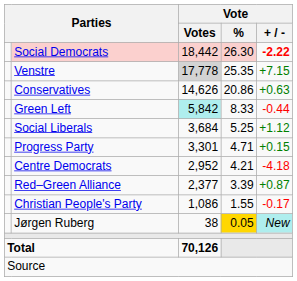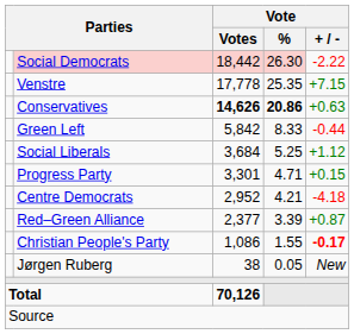Social Democrats | Vote / + / -: bold -> normal
Venstre | Vote / Votes: lightgrey background -> no background
Conservatives | Vote / Votes: normal -> bold
Conservatives | Vote / %: normal -> bold
Green Left | Vote / Votes: paleturquoise background -> no background
Christian People's Party | Vote / + / -: normal -> bold
Jørgen Ruberg | Vote / %: gold background -> no background
Jørgen Ruberg | Vote / + / -: paleturquoise background -> no background
